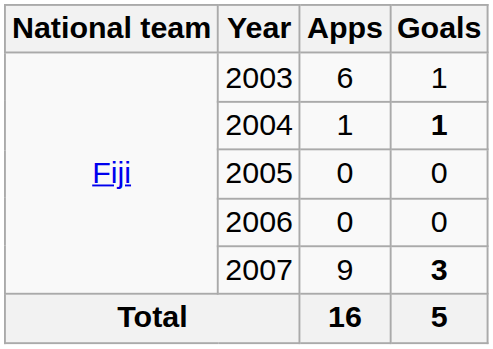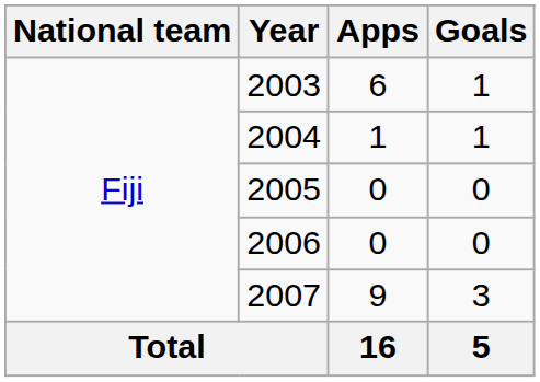2004 | Goals: bold -> normal
2007 | Goals: bold -> normal
